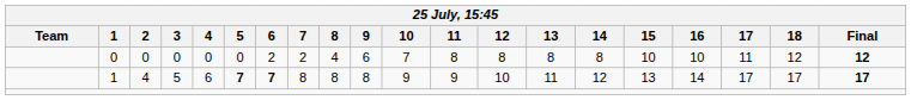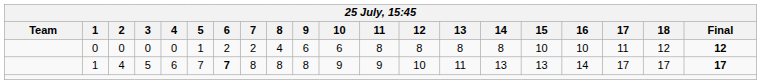row 3 | 5: 0 -> 1
row 3 | 10: 7 -> 6
row 4 | 5: bold -> normal
row 4 | 14: 12 -> 13
